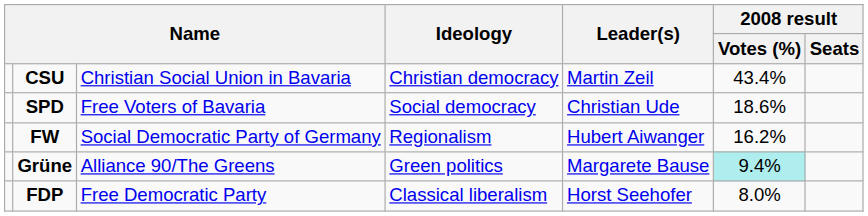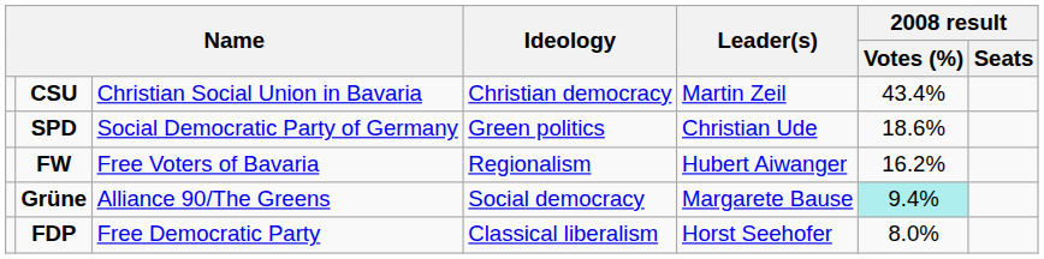SPD | column 3: Free Voters of Bavaria -> Social Democratic Party of Germany
SPD | Ideology: Social democracy -> Green politics
FW | column 3: Social Democratic Party of Germany -> Free Voters of Bavaria
Grüne | Ideology: Green politics -> Social democracy
